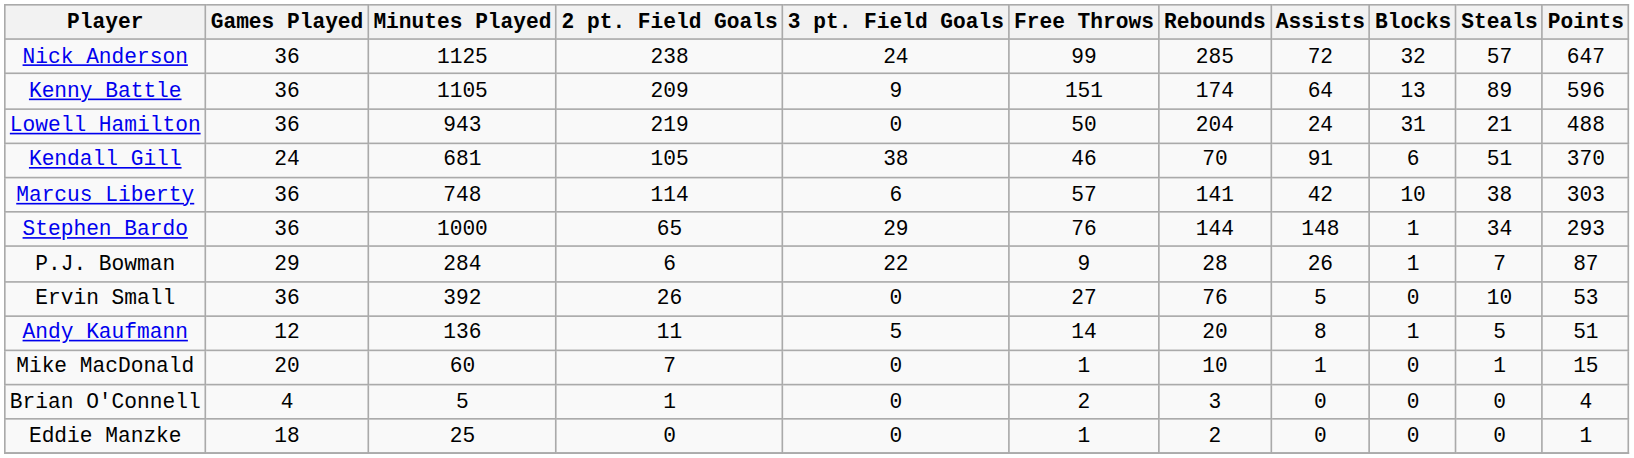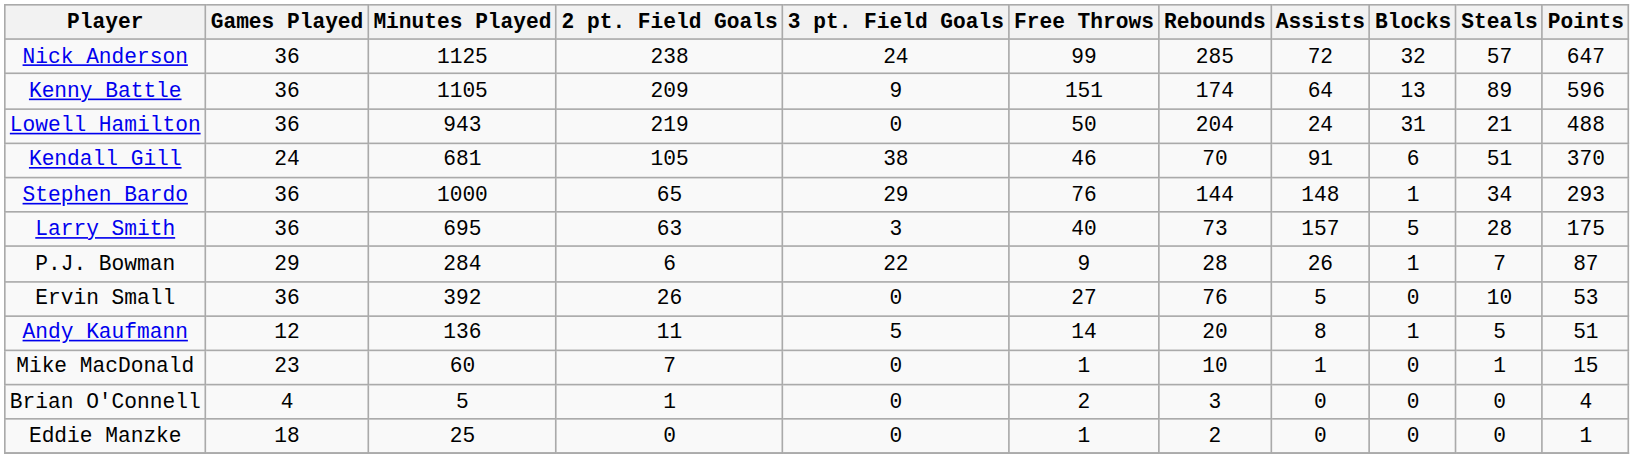- row: Marcus Liberty | 36 | 748 | 114 | 6 | 57 | 141 | 42 | 10 | 38 | 303
+ row: Larry Smith | 36 | 695 | 63 | 3 | 40 | 73 | 157 | 5 | 28 | 175
Mike MacDonald | Games Played: 20 -> 23
